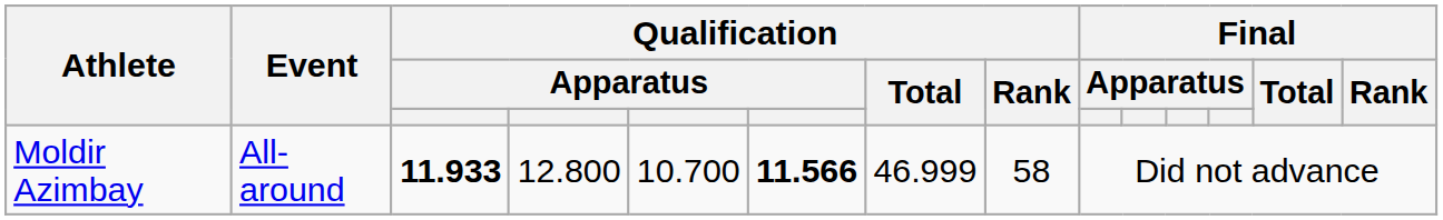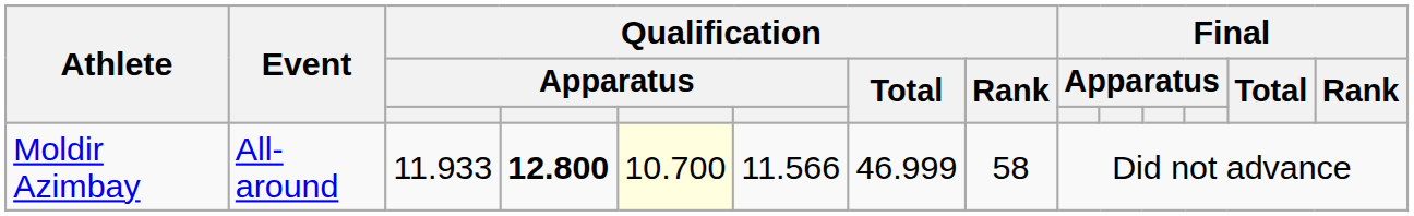row 4 | column 3: bold -> normal
row 4 | column 4: normal -> bold
row 4 | column 5: no background -> lightyellow background
row 4 | column 6: bold -> normal
